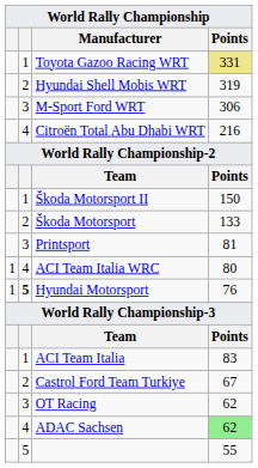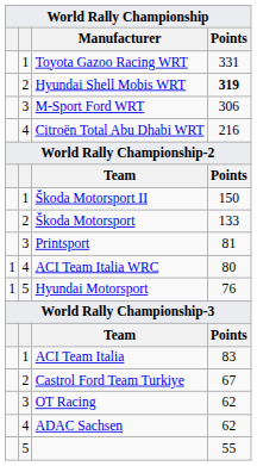Toyota Gazoo Racing WRT | Points: khaki background -> no background
Hyundai Shell Mobis WRT | Points: normal -> bold
Hyundai Motorsport | column 2: bold -> normal
ADAC Sachsen | Points: lightgreen background -> no background
